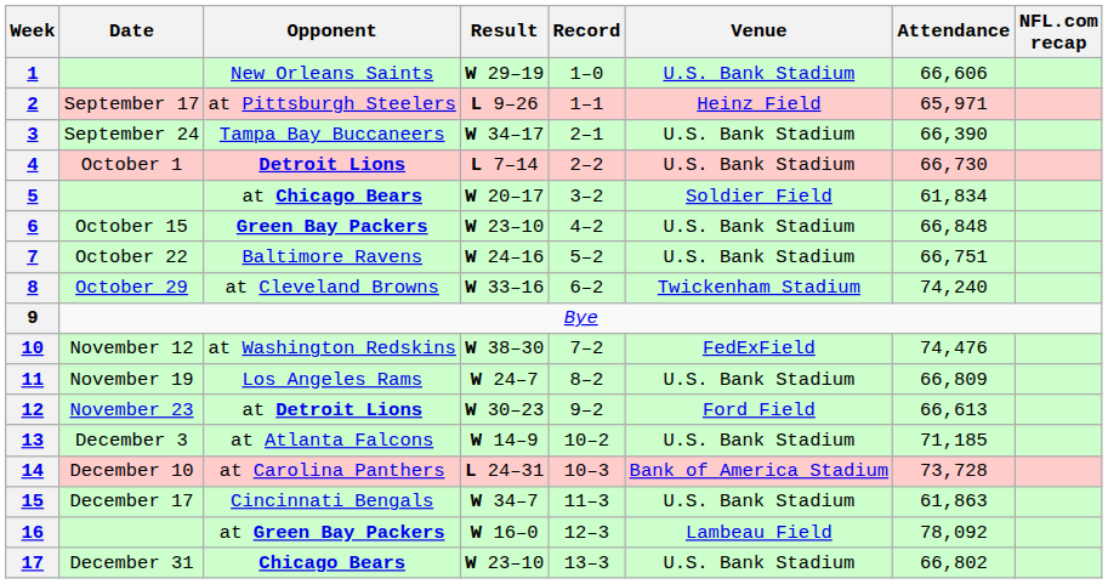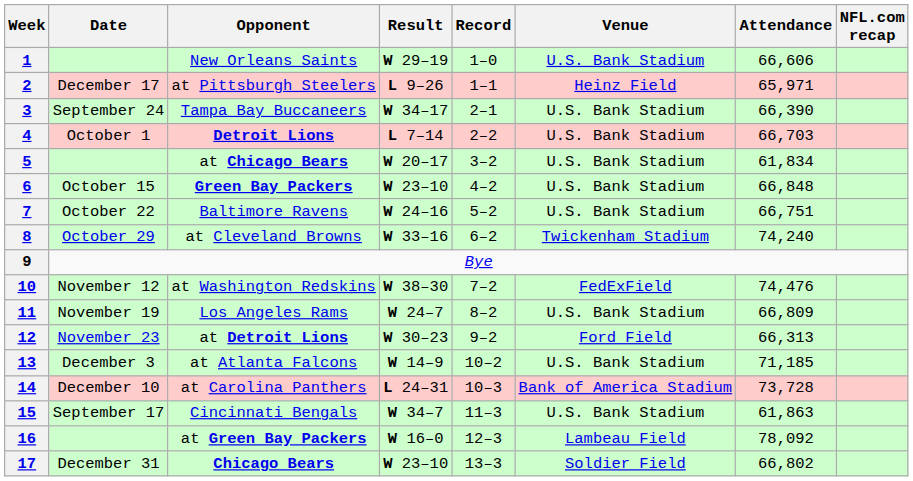2 | Date: September 17 -> December 17
4 | Attendance: 66,730 -> 66,703
5 | Venue: Soldier Field -> U.S. Bank Stadium
12 | Attendance: 66,613 -> 66,313
15 | Date: December 17 -> September 17
17 | Venue: U.S. Bank Stadium -> Soldier Field
